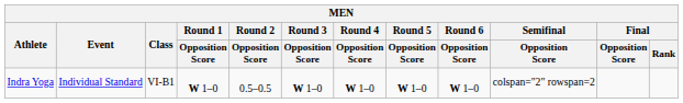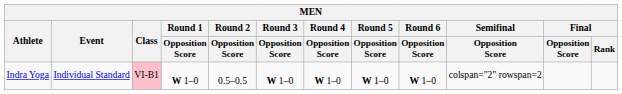Indra Yoga | Class: no background -> pink background
